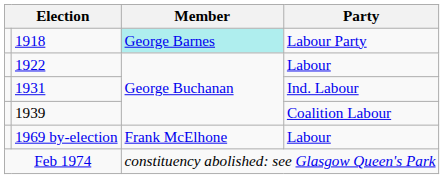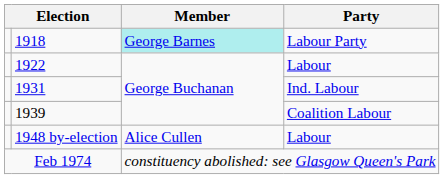+ row: 1948 by-election | Alice Cullen | Labour
- row: 1969 by-election | Frank McElhone | Labour
